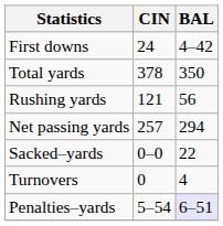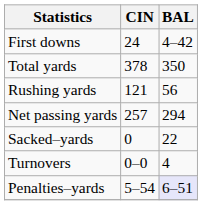Sacked–yards | CIN: 0–0 -> 0
Turnovers | CIN: 0 -> 0–0
